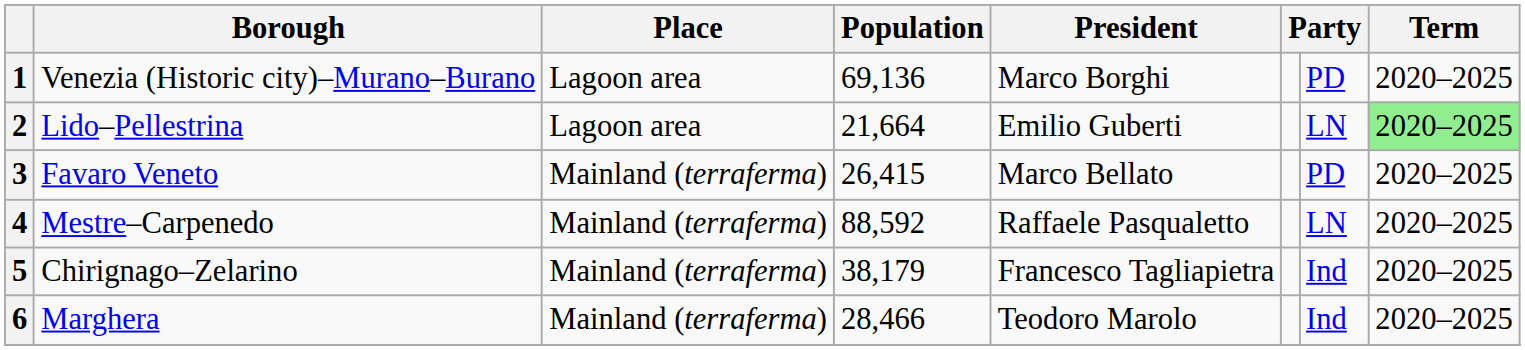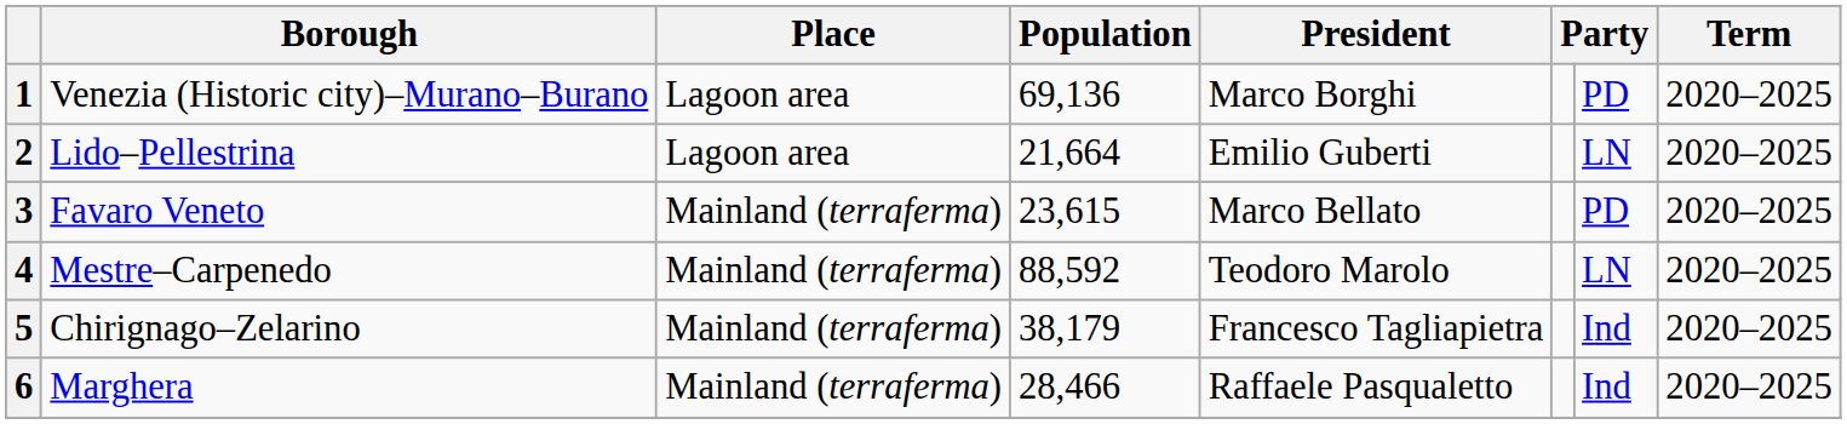2 | Term: lightgreen background -> no background
3 | Population: 26,415 -> 23,615
4 | President: Raffaele Pasqualetto -> Teodoro Marolo
6 | President: Teodoro Marolo -> Raffaele Pasqualetto
